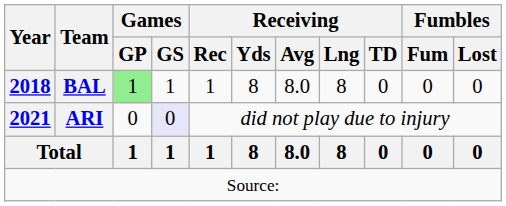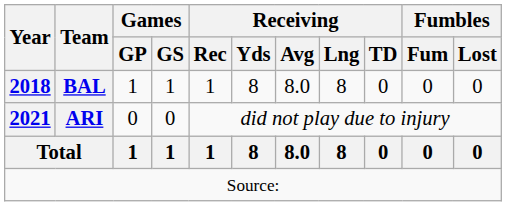BAL | Games / GP: lightgreen background -> no background
ARI | Games / GS: lavender background -> no background
